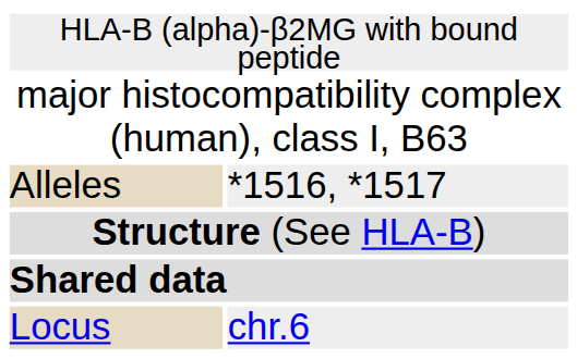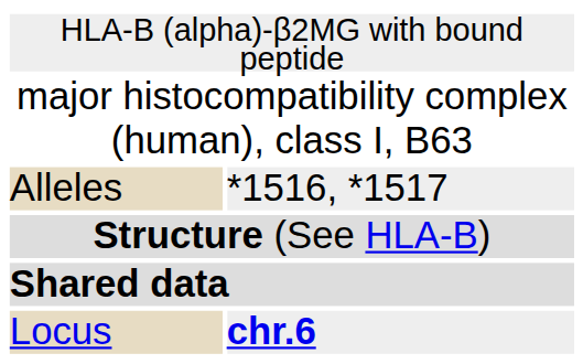Locus | column 2: normal -> bold
